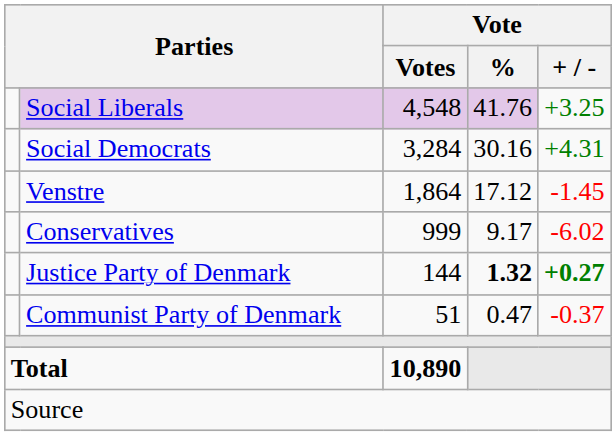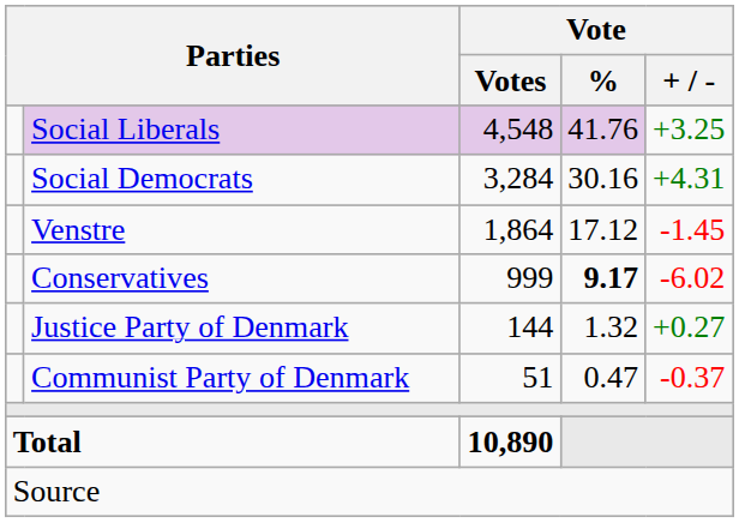Conservatives | Vote / %: normal -> bold
Justice Party of Denmark | Vote / %: bold -> normal
Justice Party of Denmark | Vote / + / -: bold -> normal
